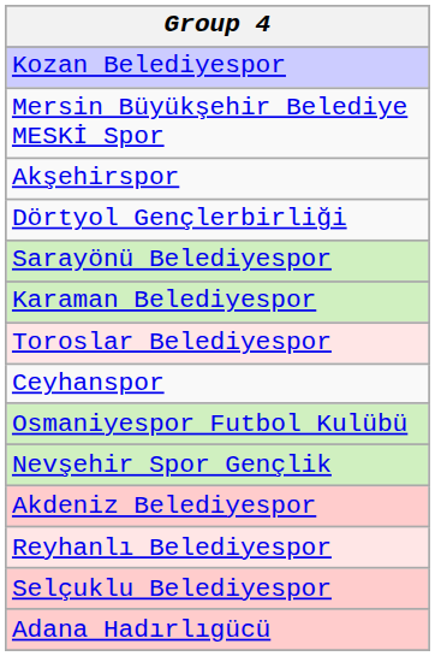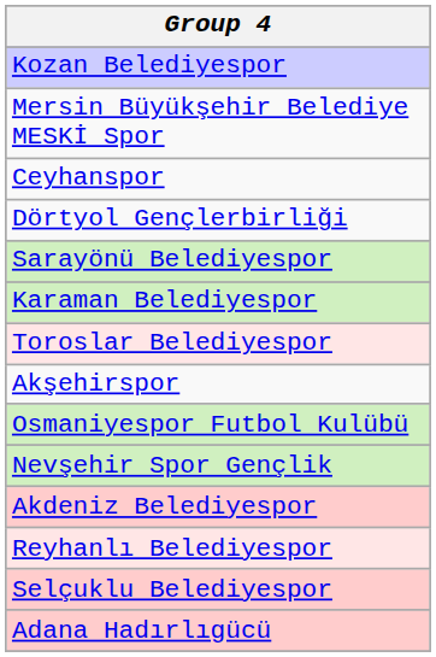row 4 | column 1: Akşehirspor -> Ceyhanspor
row 9 | column 1: Ceyhanspor -> Akşehirspor
